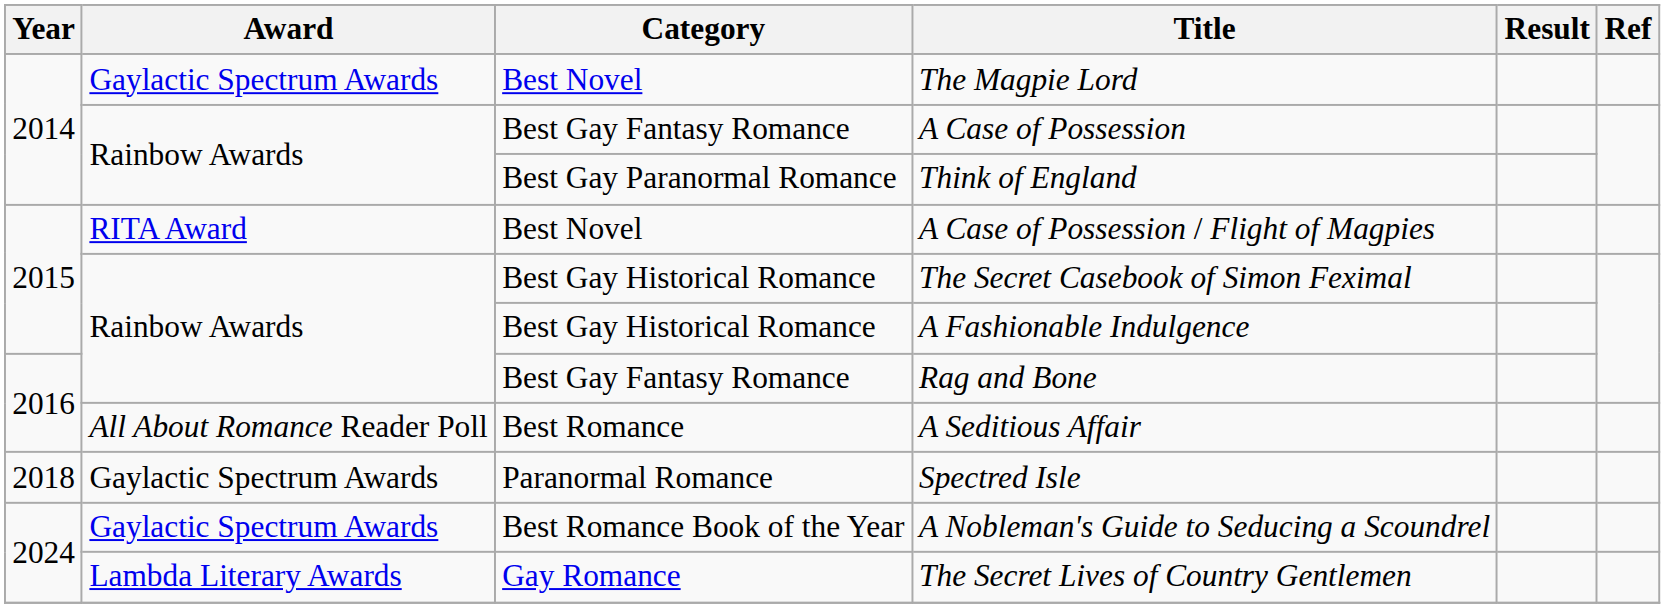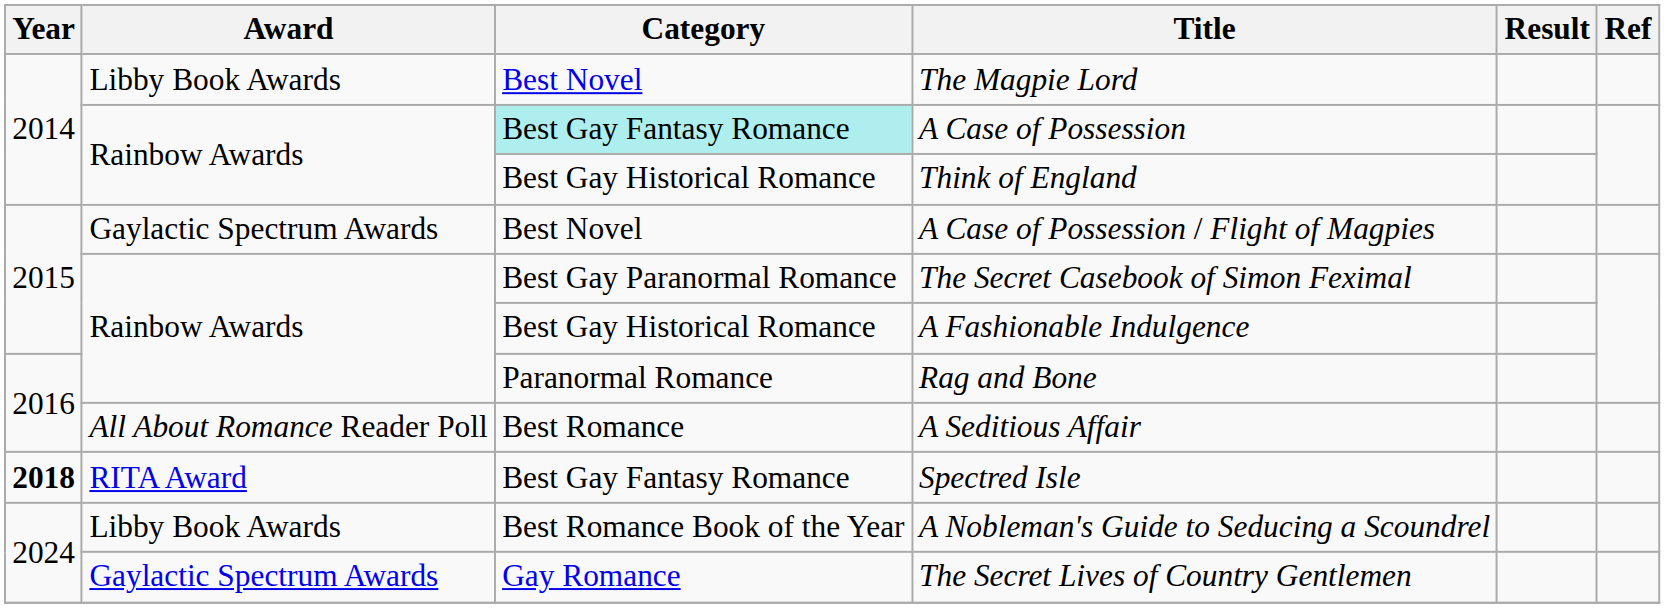The Magpie Lord | Award: Gaylactic Spectrum Awards -> Libby Book Awards
A Case of Possession | Category: no background -> paleturquoise background
Think of England | Category: Best Gay Paranormal Romance -> Best Gay Historical Romance
A Case of Possession / Flight of Magpies | Award: RITA Award -> Gaylactic Spectrum Awards
The Secret Casebook of Simon Feximal | Category: Best Gay Historical Romance -> Best Gay Paranormal Romance
Rag and Bone | Category: Best Gay Fantasy Romance -> Paranormal Romance
Spectred Isle | Year: normal -> bold
Spectred Isle | Award: Gaylactic Spectrum Awards -> RITA Award
Spectred Isle | Category: Paranormal Romance -> Best Gay Fantasy Romance
A Nobleman's Guide to Seducing a Scoundrel | Award: Gaylactic Spectrum Awards -> Libby Book Awards
The Secret Lives of Country Gentlemen | Award: Lambda Literary Awards -> Gaylactic Spectrum Awards
